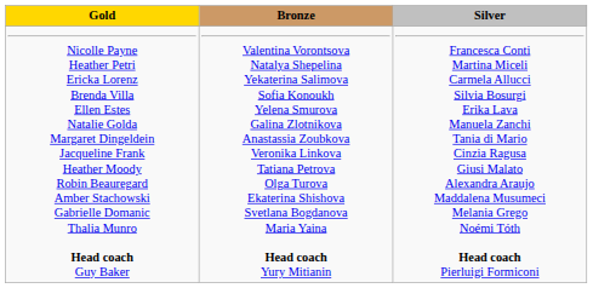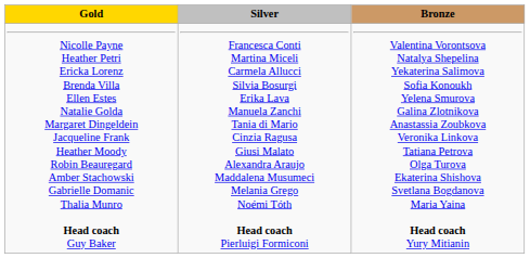columns swapped: Silver <-> Bronze
